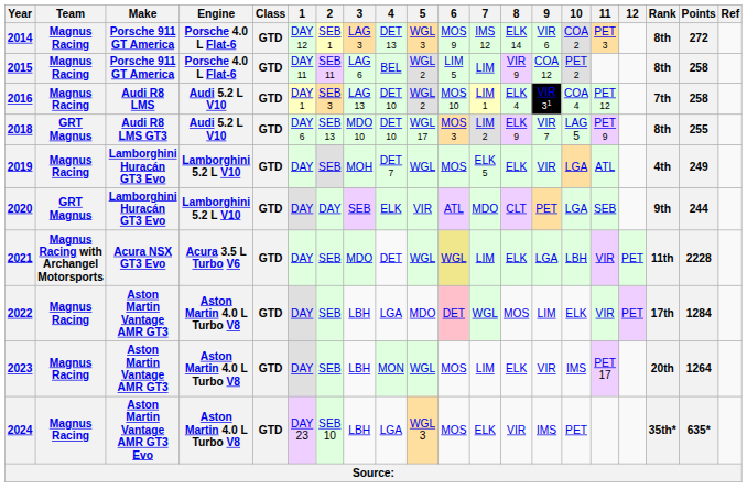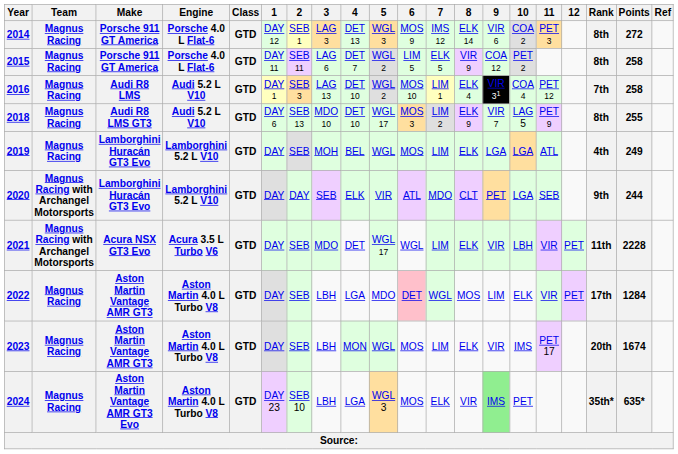2015 | 4: BEL -> DET 7
2015 | 7: LIM -> ELK 5
2018 | Team: GRT Magnus -> Magnus Racing
2019 | 4: DET 7 -> BEL
2019 | 7: ELK 5 -> LIM
2019 | 9: VIR -> LGA
2020 | Team: GRT Magnus -> Magnus Racing with Archangel Motorsports
2021 | 5: WGL -> WGL 17
2021 | 6: khaki background -> no background
2021 | 9: LGA -> VIR
2023 | Points: 1264 -> 1674
2024 | 9: no background -> lightgreen background
